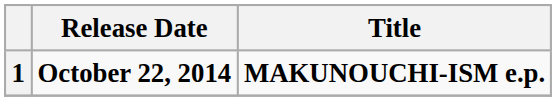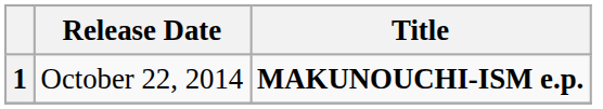1 | Release Date: bold -> normal
